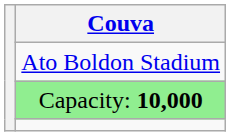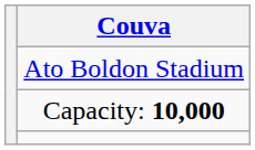Capacity: 10,000 | Couva: lightgreen background -> no background
